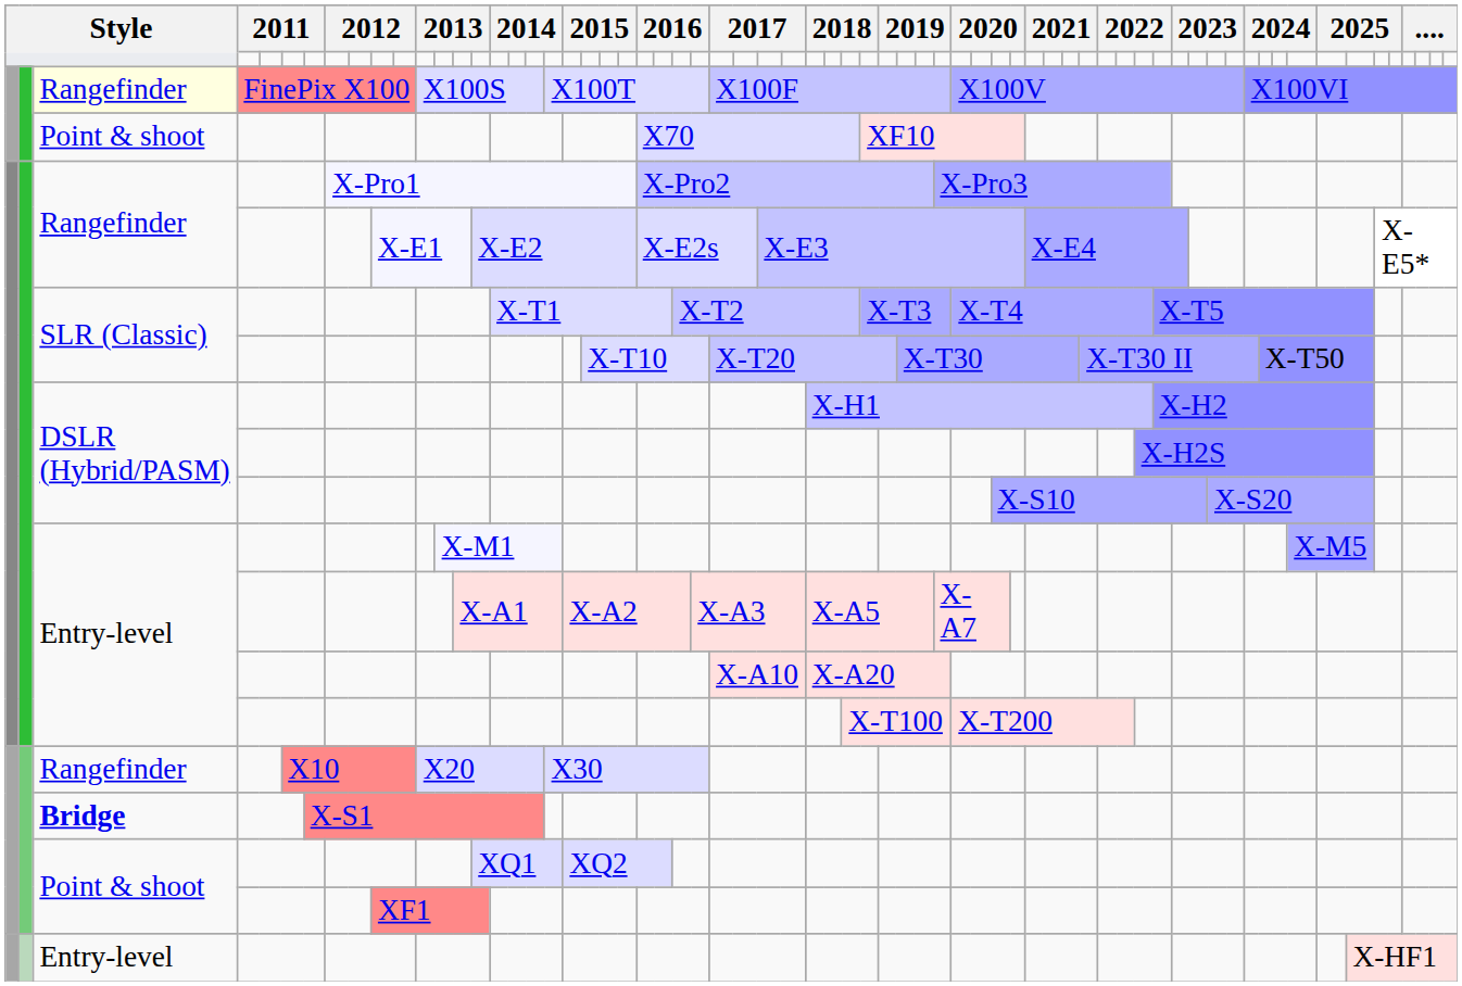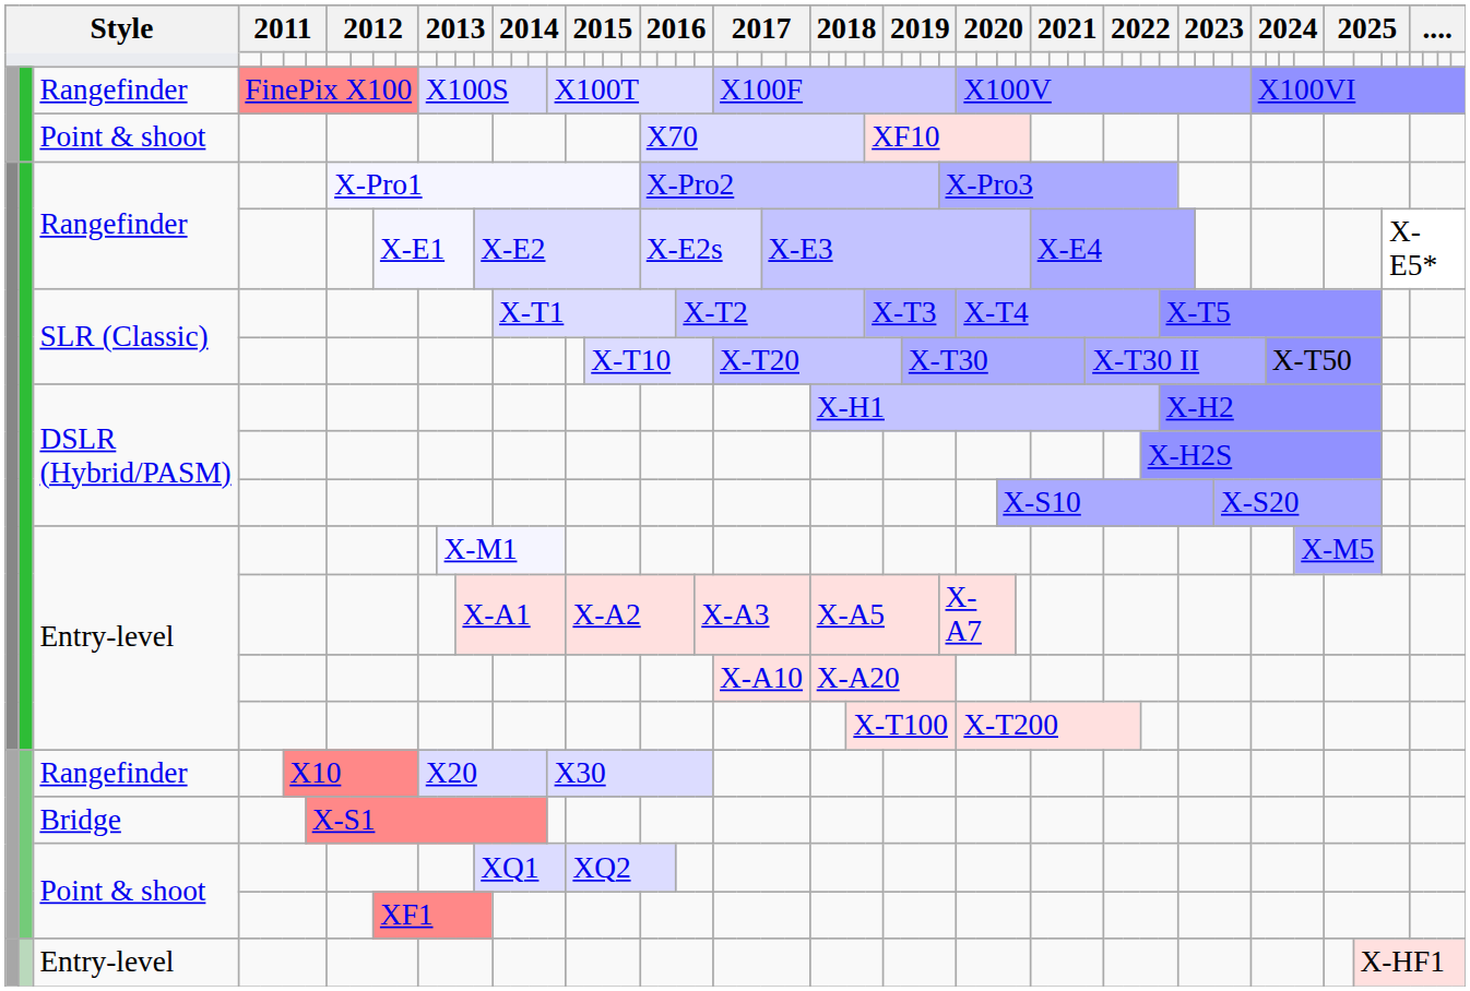Rangefinder / FinePix X100 | column 3: lightyellow background -> no background
Bridge | column 3: bold -> normal
